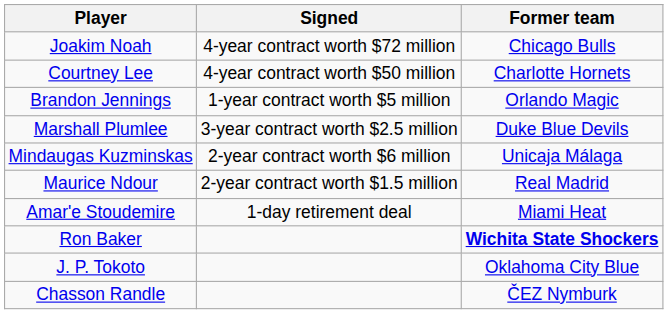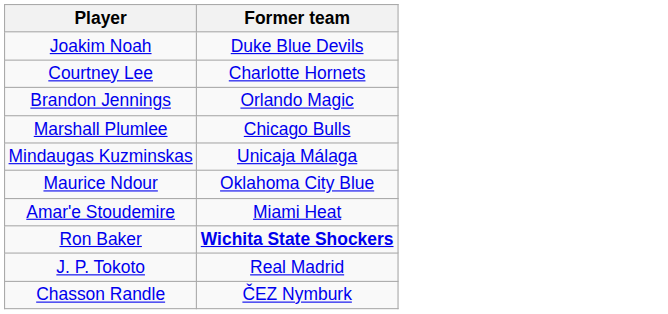- column: Signed | 4-year contract worth $72 million | 4-year contract worth $50 million | 1-year contract worth $5 million | 3-year contract worth $2.5 million | 2-year contract worth $6 million | 2-year contract worth $1.5 million | 1-day retirement deal
Joakim Noah | Former team: Chicago Bulls -> Duke Blue Devils
Marshall Plumlee | Former team: Duke Blue Devils -> Chicago Bulls
Maurice Ndour | Former team: Real Madrid -> Oklahoma City Blue
J. P. Tokoto | Former team: Oklahoma City Blue -> Real Madrid
